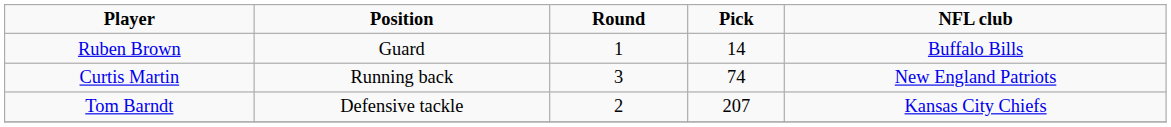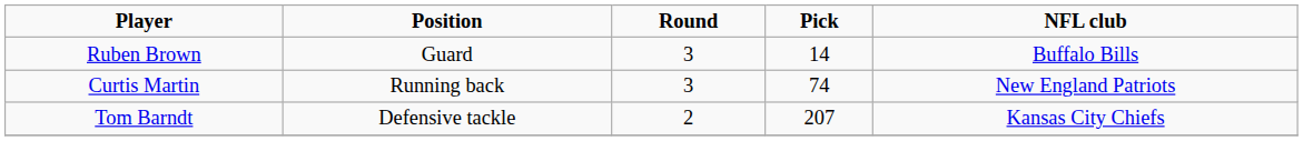Ruben Brown | Round: 1 -> 3
